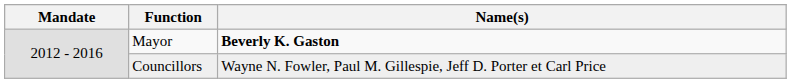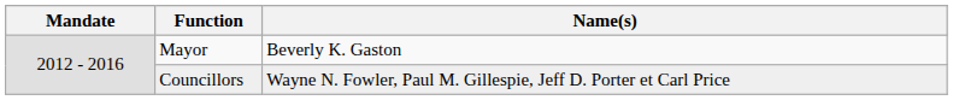Mayor | Name(s): bold -> normal
